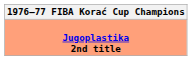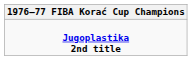row 2 | column 1: lightsalmon background -> no background
